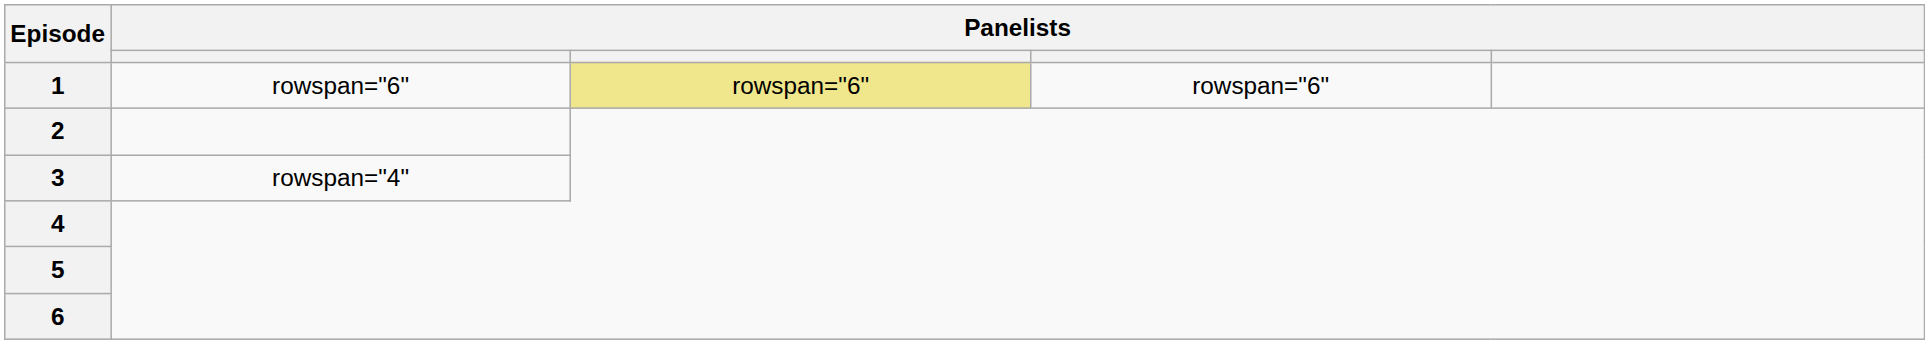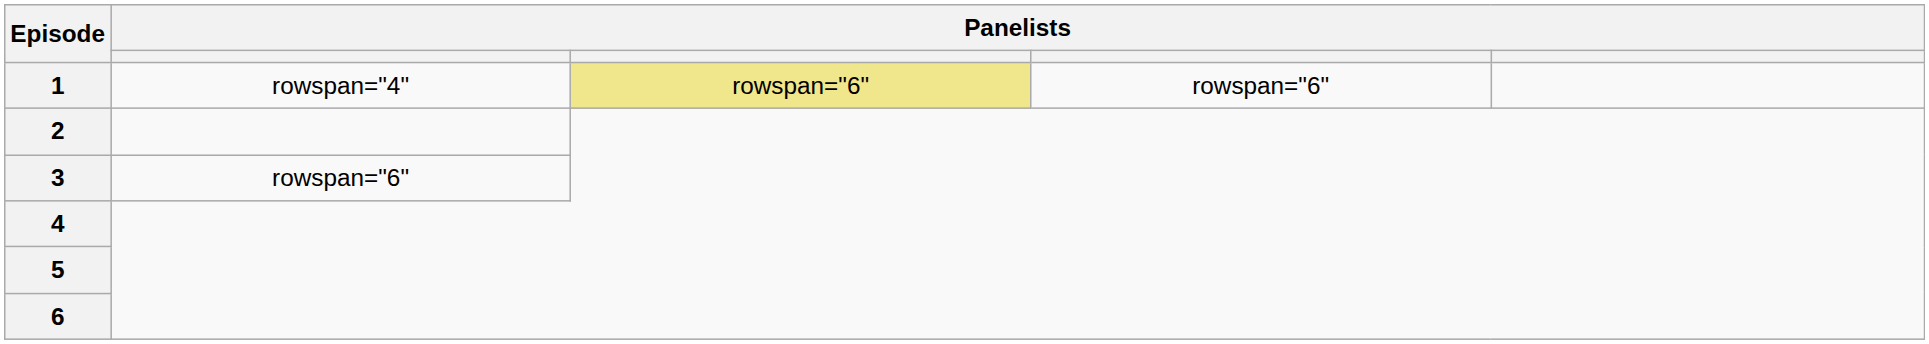1 | column 2: rowspan="6" -> rowspan="4"
3 | column 2: rowspan="4" -> rowspan="6"
